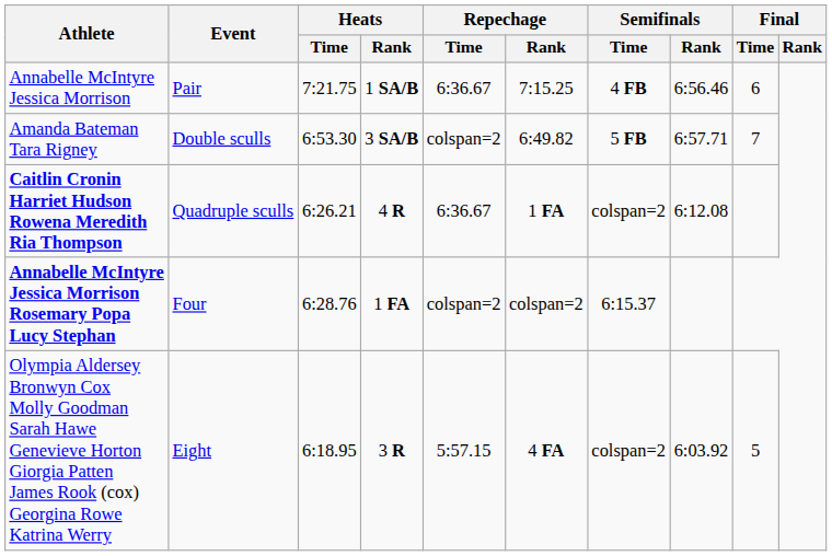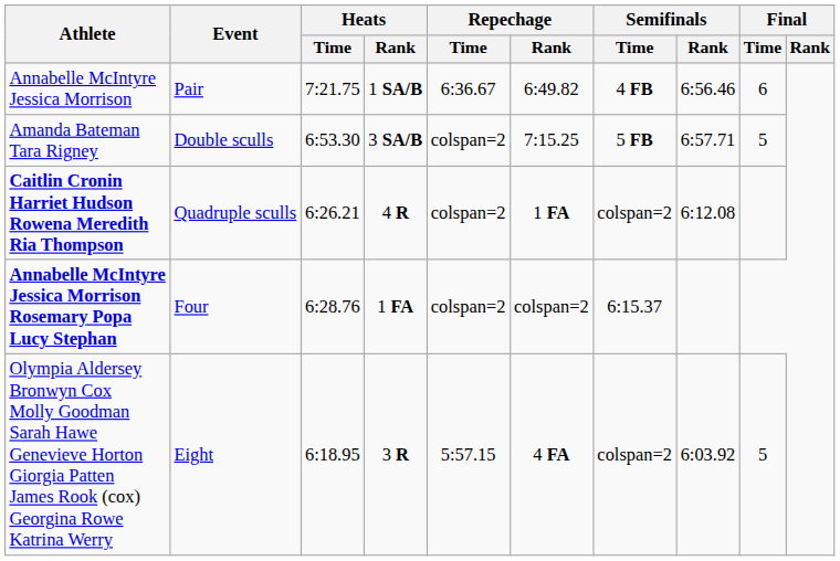Annabelle McIntyre Jessica Morrison | Repechage / Rank: 7:15.25 -> 6:49.82
Amanda Bateman Tara Rigney | Repechage / Rank: 6:49.82 -> 7:15.25
Amanda Bateman Tara Rigney | Final / Time: 7 -> 5
Caitlin Cronin Harriet Hudson Rowena Meredith Ria Thompson | Repechage / Time: 6:36.67 -> colspan=2
